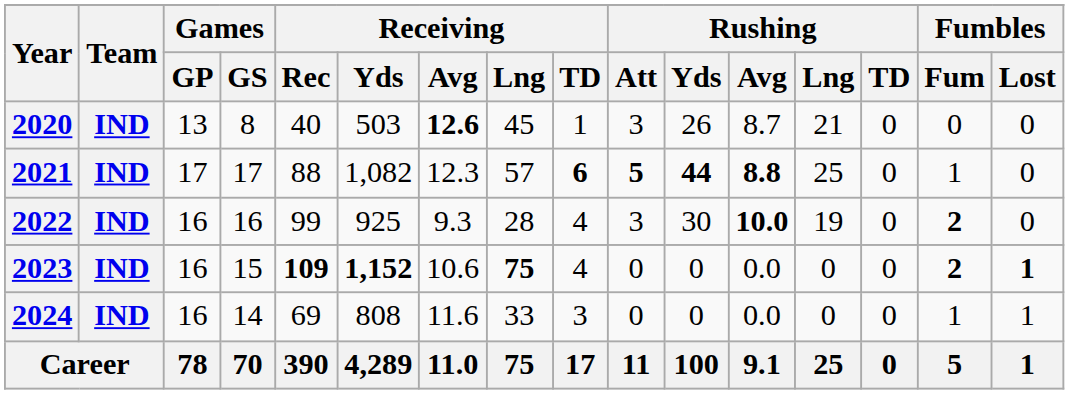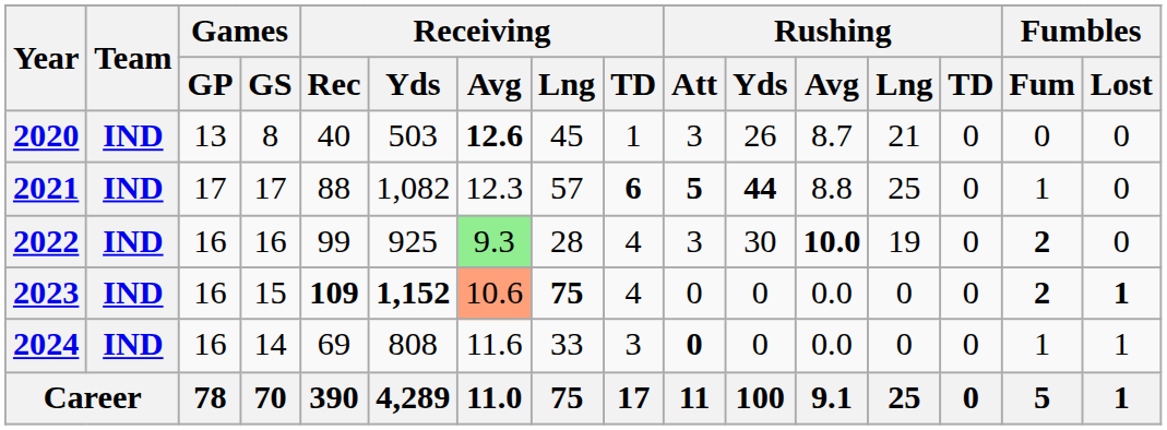2021 | Rushing / Avg: bold -> normal
2022 | Receiving / Avg: no background -> lightgreen background
2023 | Receiving / Avg: no background -> lightsalmon background
2024 | Rushing / Att: normal -> bold
